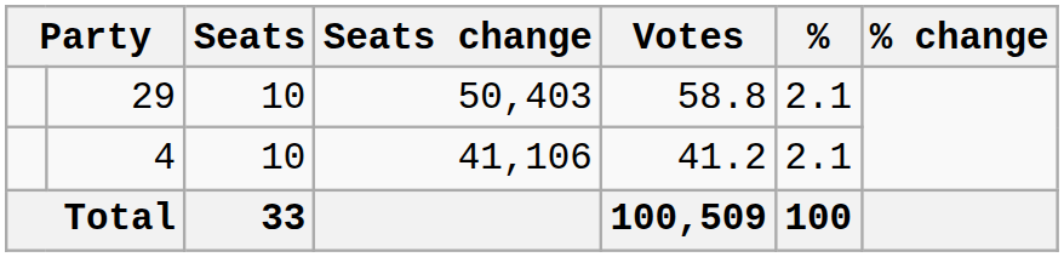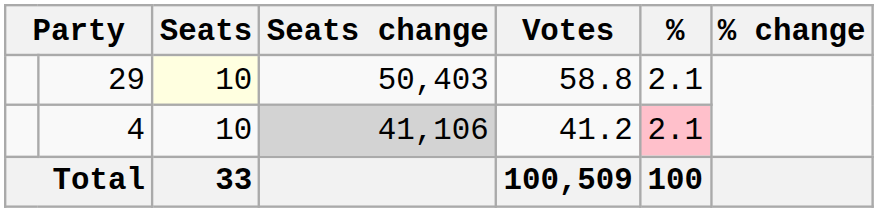29 | Seats: no background -> lightyellow background
4 | Seats change: no background -> lightgrey background
4 | %: no background -> pink background
